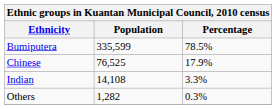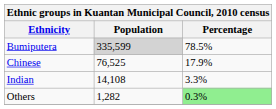Bumiputera | Population: no background -> lightgrey background
Others | Percentage: no background -> lightgreen background
